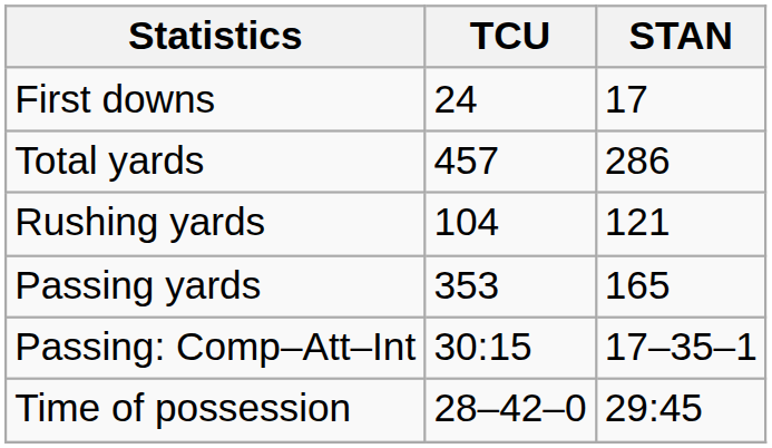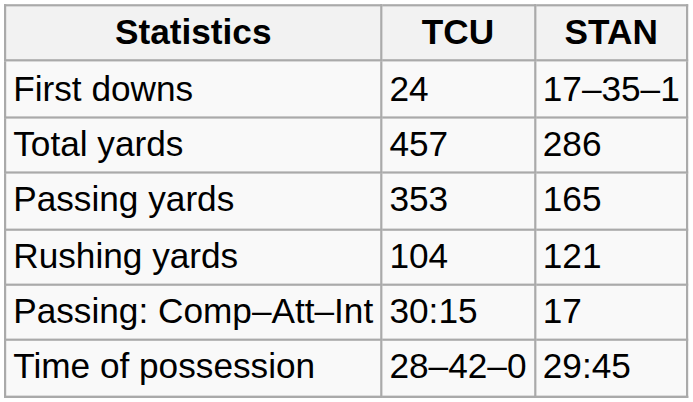First downs | STAN: 17 -> 17–35–1
rows swapped: Rushing yards <-> Passing yards
Passing: Comp–Att–Int | STAN: 17–35–1 -> 17
